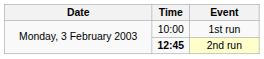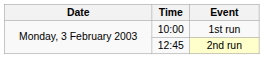2nd run | Time: bold -> normal
